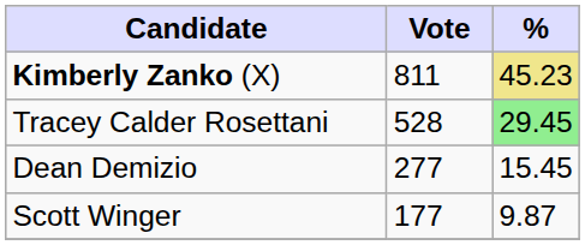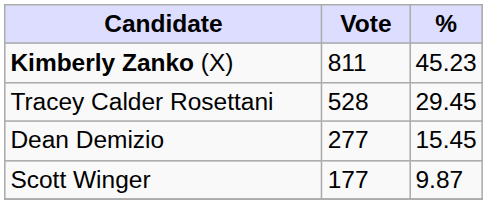Kimberly Zanko (X) | %: khaki background -> no background
Tracey Calder Rosettani | %: lightgreen background -> no background
